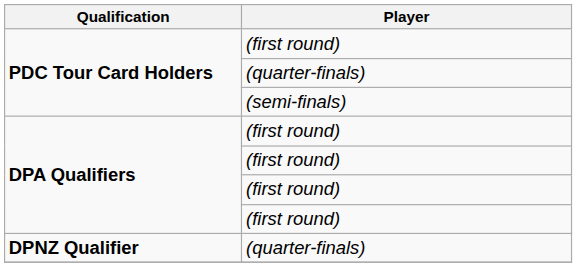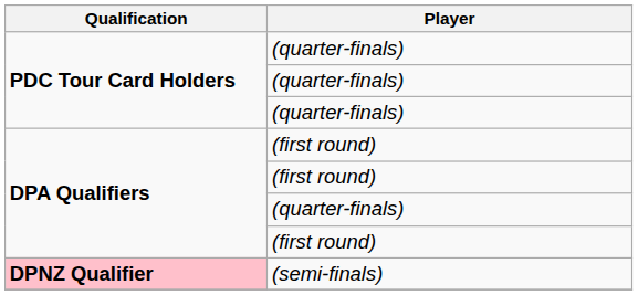row 2 | Player: (first round) -> (quarter-finals)
row 4 | Player: (semi-finals) -> (quarter-finals)
row 7 | Player: (first round) -> (quarter-finals)
row 9 | Qualification: no background -> pink background
row 9 | Player: (quarter-finals) -> (semi-finals)
